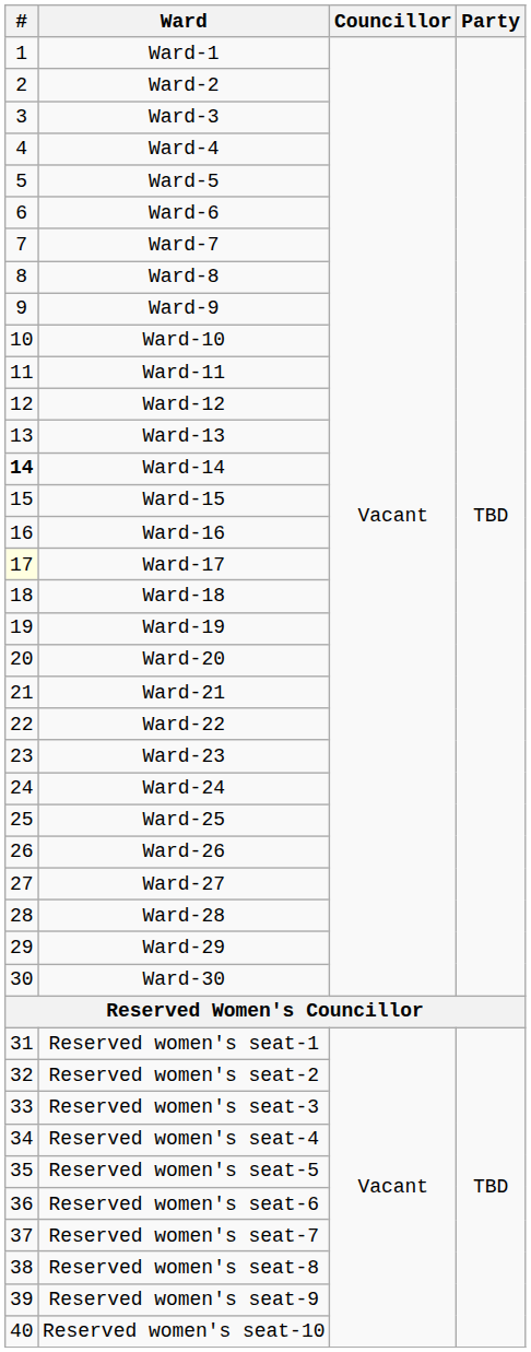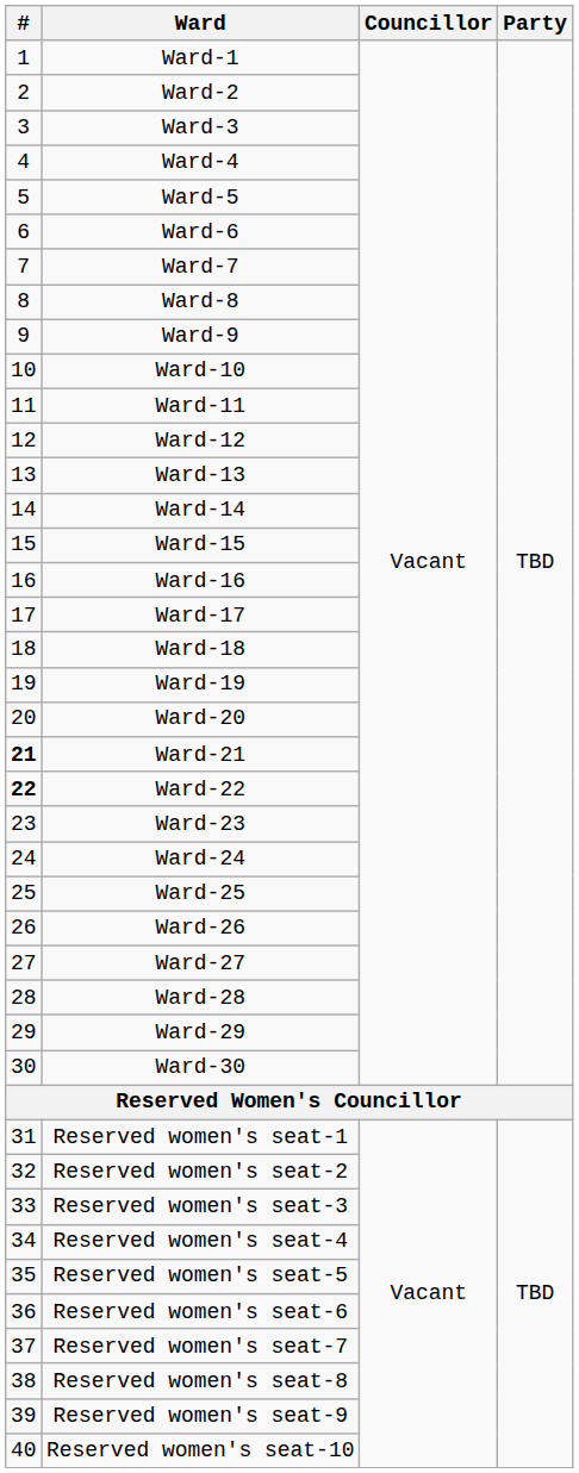Ward-14 | #: bold -> normal
Ward-17 | #: lightyellow background -> no background
Ward-21 | #: normal -> bold
Ward-22 | #: normal -> bold
